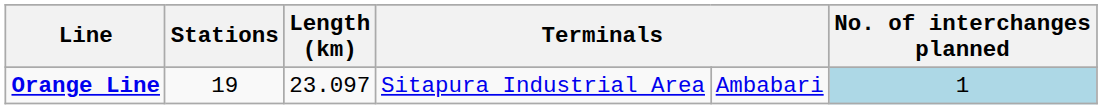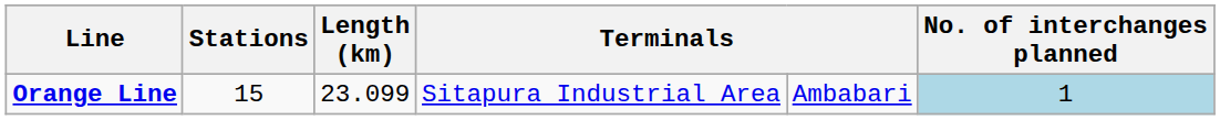Orange Line | Stations: 19 -> 15
Orange Line | Length (km): 23.097 -> 23.099
